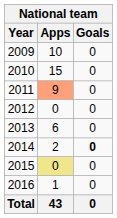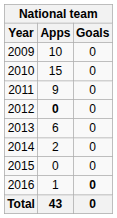2011 | Apps: lightsalmon background -> no background
2012 | Apps: normal -> bold
2014 | Goals: bold -> normal
2015 | Apps: khaki background -> no background
2016 | Goals: normal -> bold
